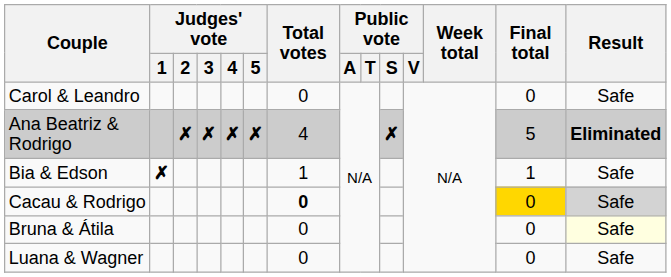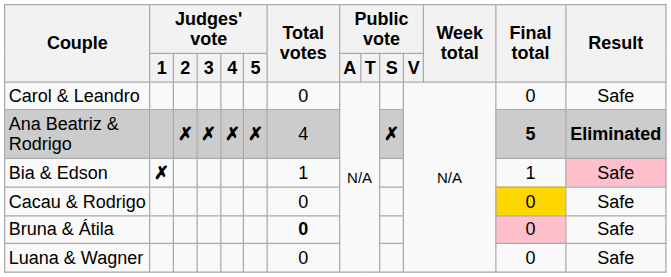Ana Beatriz & Rodrigo | Final total: normal -> bold
Bia & Edson | Result: no background -> pink background
Cacau & Rodrigo | Total votes: bold -> normal
Cacau & Rodrigo | Result: lightgrey background -> no background
Bruna & Átila | Total votes: normal -> bold
Bruna & Átila | Final total: no background -> pink background
Bruna & Átila | Result: lightyellow background -> no background
